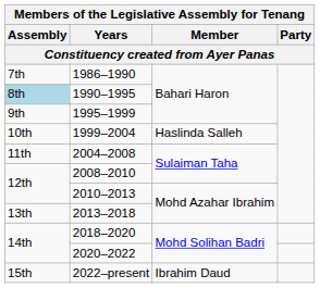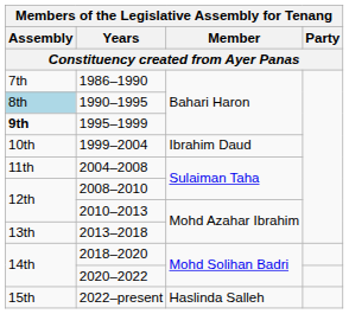1995–1999 | Assembly: normal -> bold
1999–2004 | Member: Haslinda Salleh -> Ibrahim Daud
2022–present | Member: Ibrahim Daud -> Haslinda Salleh
